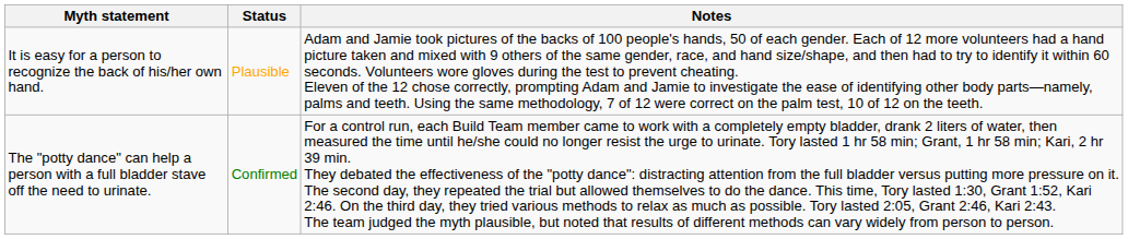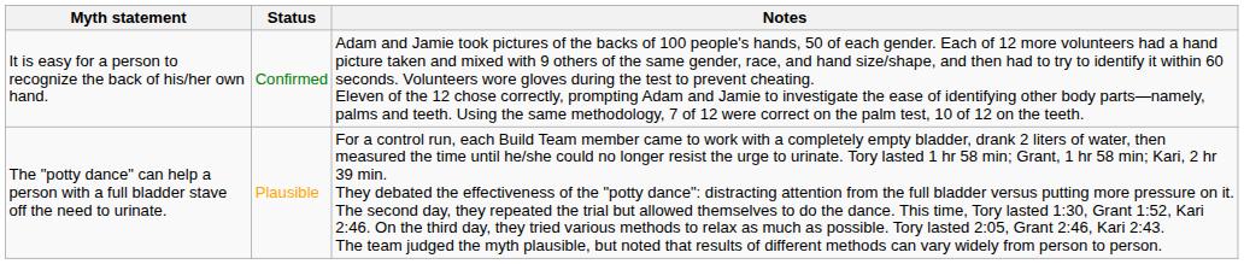row 2 | Status: Plausible -> Confirmed
row 3 | Status: Confirmed -> Plausible
